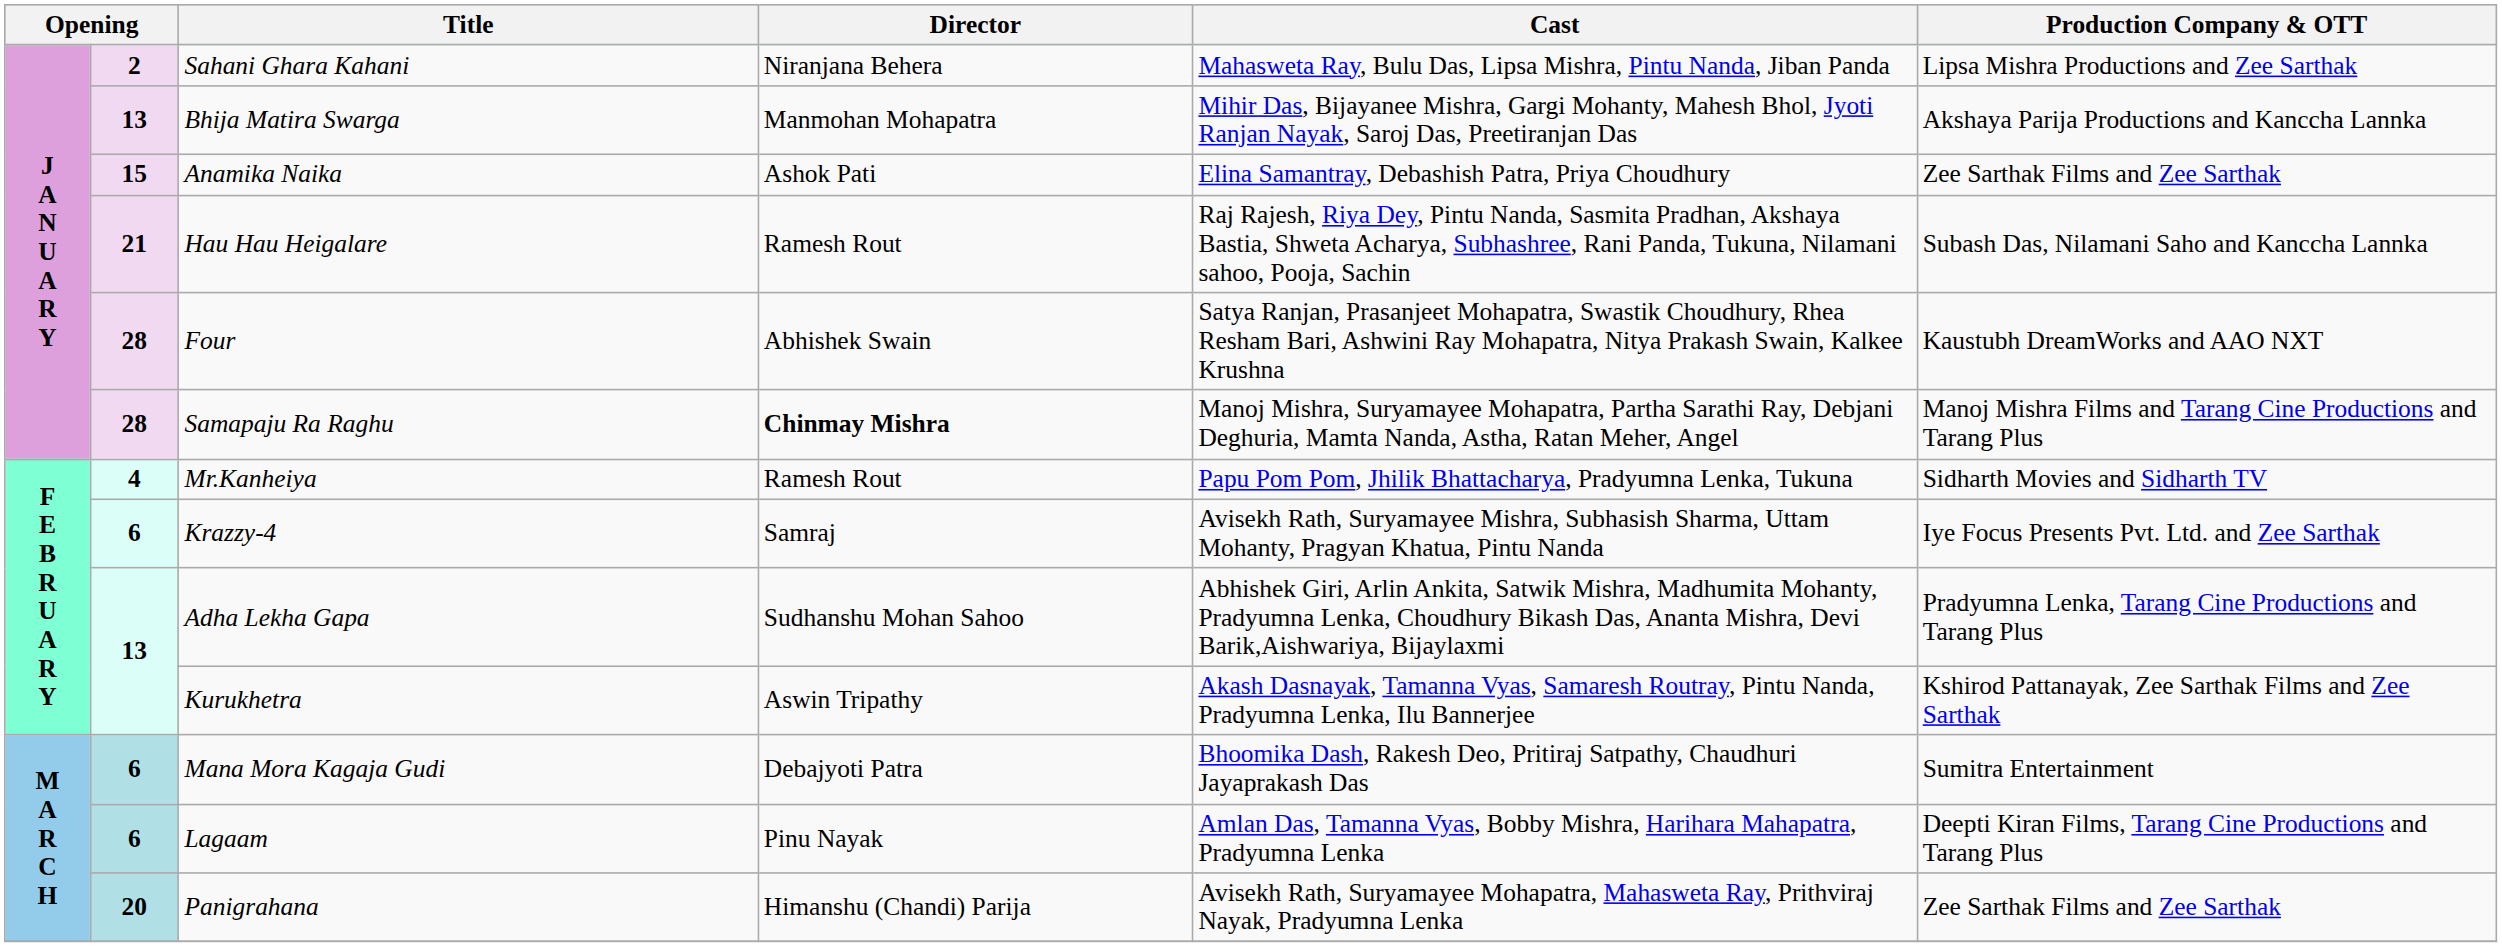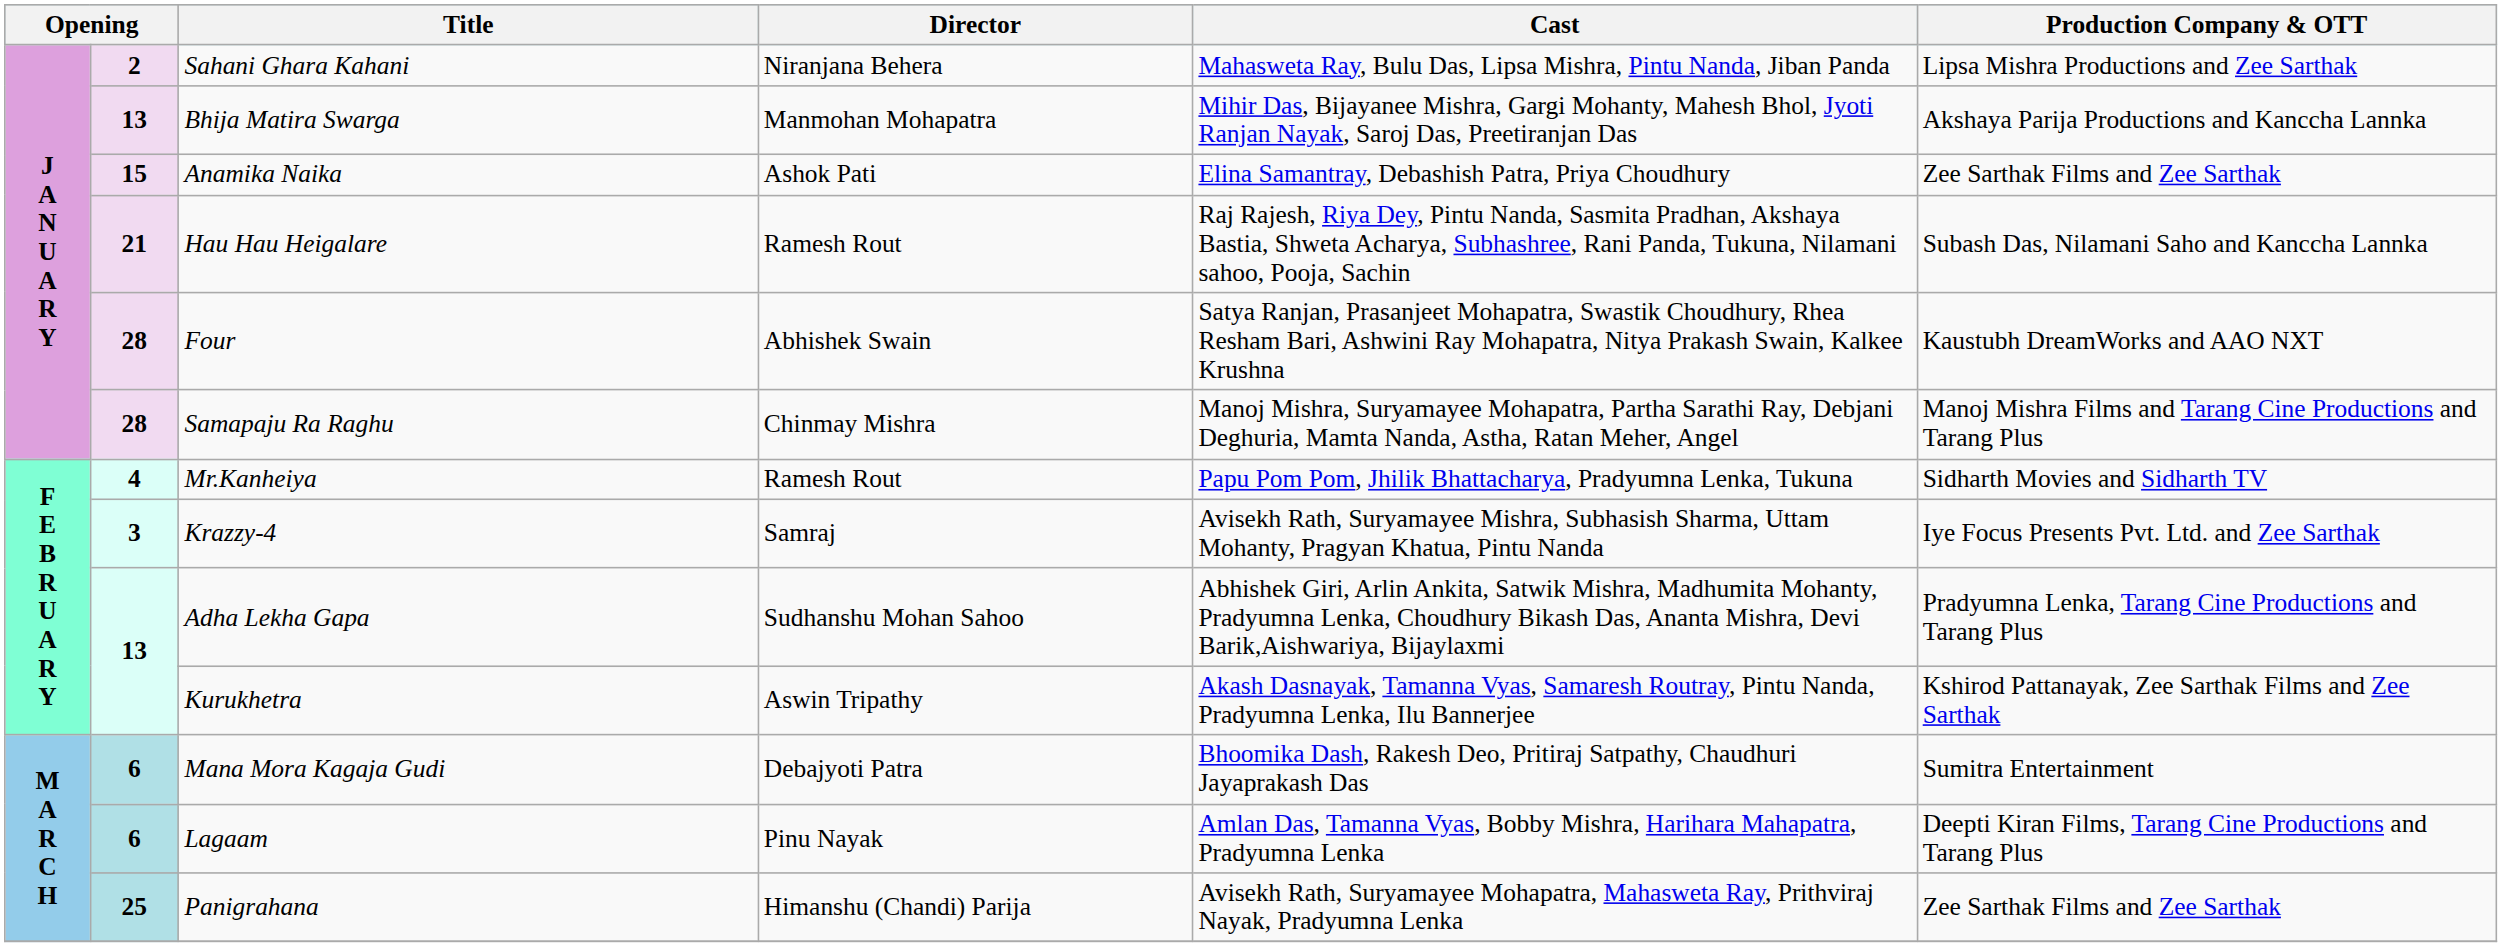Samapaju Ra Raghu | Director: bold -> normal
Krazzy-4 | column 2: 6 -> 3
Panigrahana | column 2: 20 -> 25
